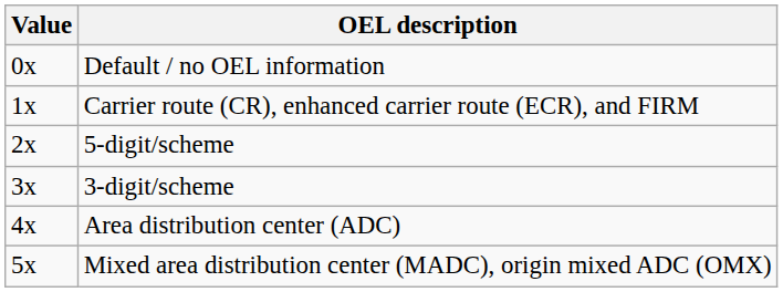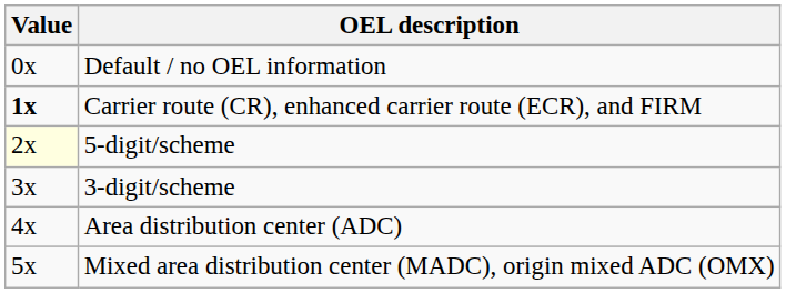Carrier route (CR), enhanced carrier route (ECR), and FIRM | Value: normal -> bold
5-digit/scheme | Value: no background -> lightyellow background
